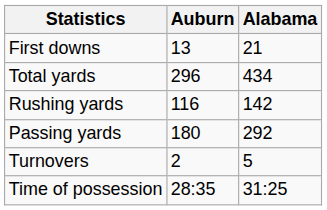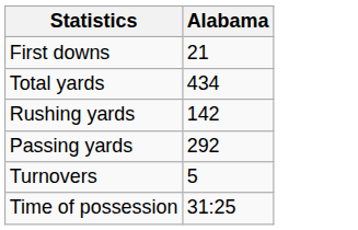- column: Auburn | 13 | 296 | 116 | 180 | 2 | 28:35
